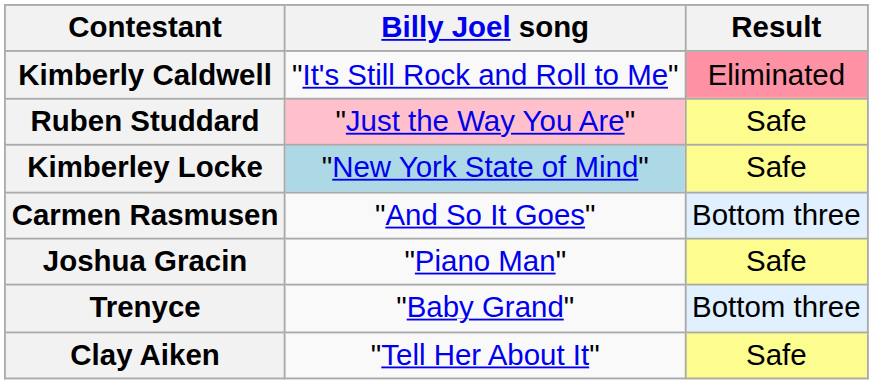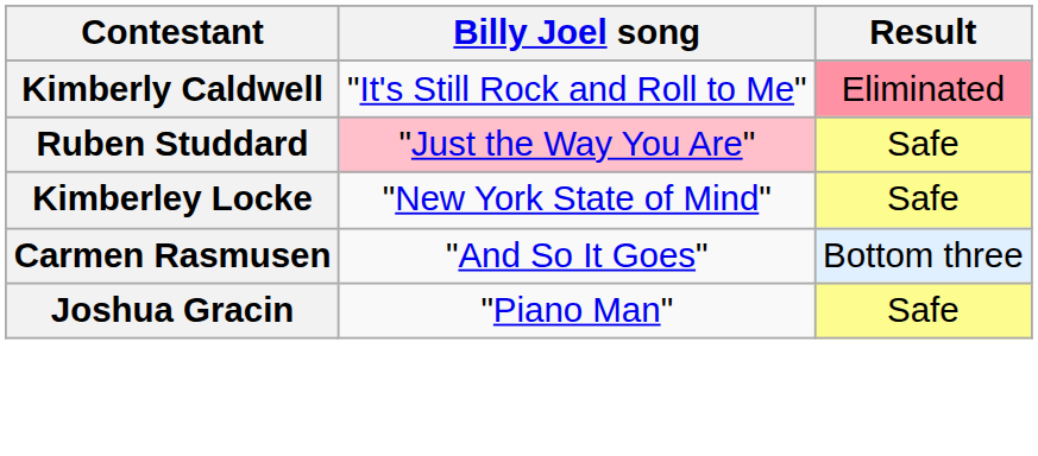Kimberley Locke | Billy Joel song: lightblue background -> no background
- row: Trenyce | "Baby Grand" | Bottom three
- row: Clay Aiken | "Tell Her About It" | Safe
